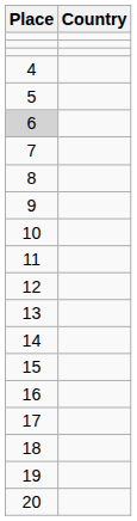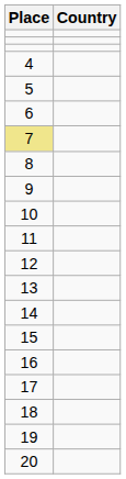row 7 | Place: lightgrey background -> no background
row 8 | Place: no background -> khaki background
